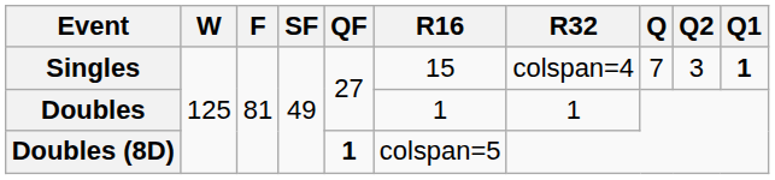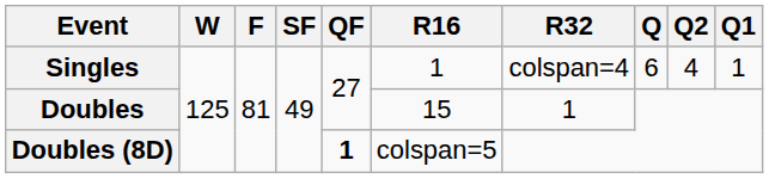Singles | R16: 15 -> 1
Singles | Q: 7 -> 6
Singles | Q2: 3 -> 4
Singles | Q1: bold -> normal
Doubles | R16: 1 -> 15
